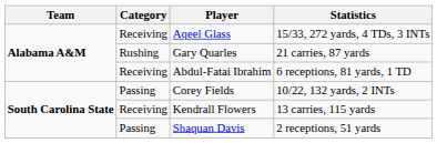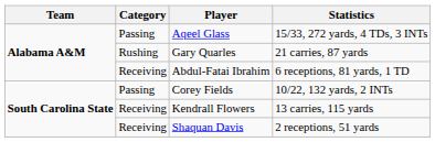Aqeel Glass | Category: Receiving -> Passing
Shaquan Davis | Category: Passing -> Receiving
